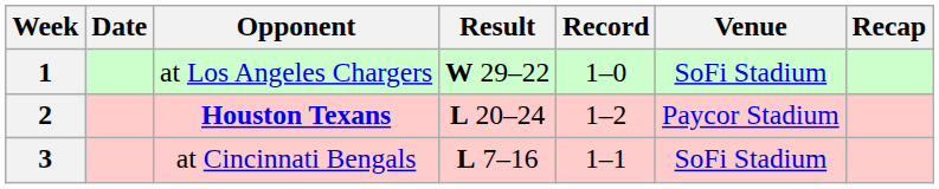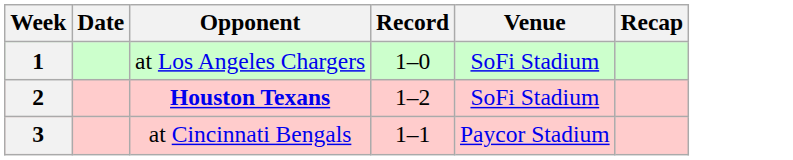- column: Result | W 29–22 | L 20–24 | L 7–16
2 | Venue: Paycor Stadium -> SoFi Stadium
3 | Venue: SoFi Stadium -> Paycor Stadium
